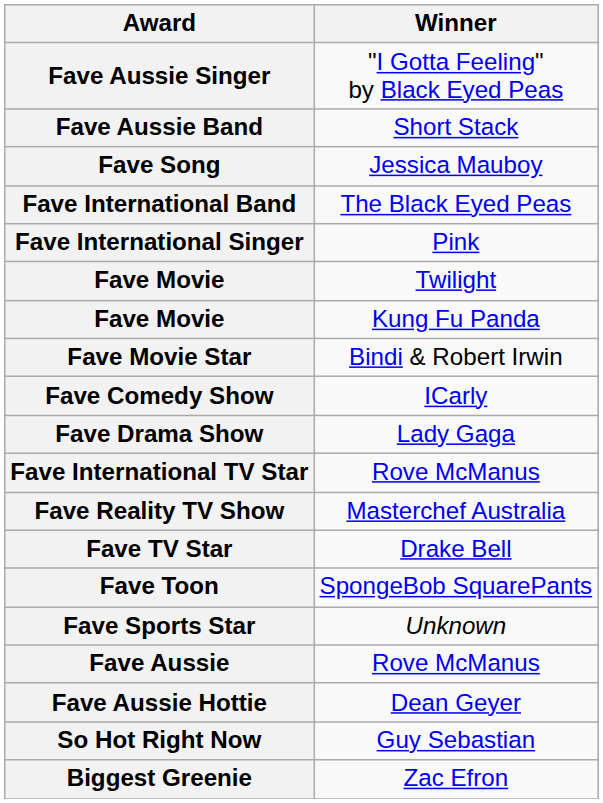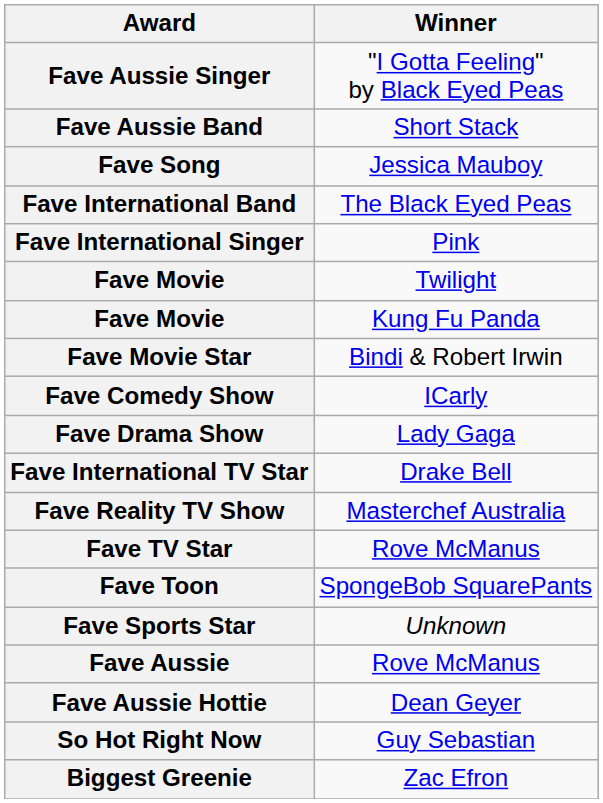row 12 | Winner: Rove McManus -> Drake Bell
row 14 | Winner: Drake Bell -> Rove McManus
